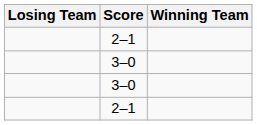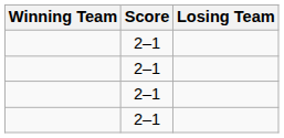columns swapped: Winning Team <-> Losing Team
row 3 | Score: 3–0 -> 2–1
row 4 | Score: 3–0 -> 2–1
